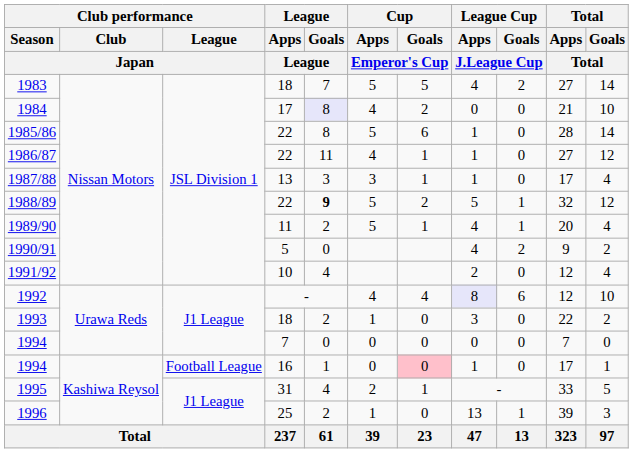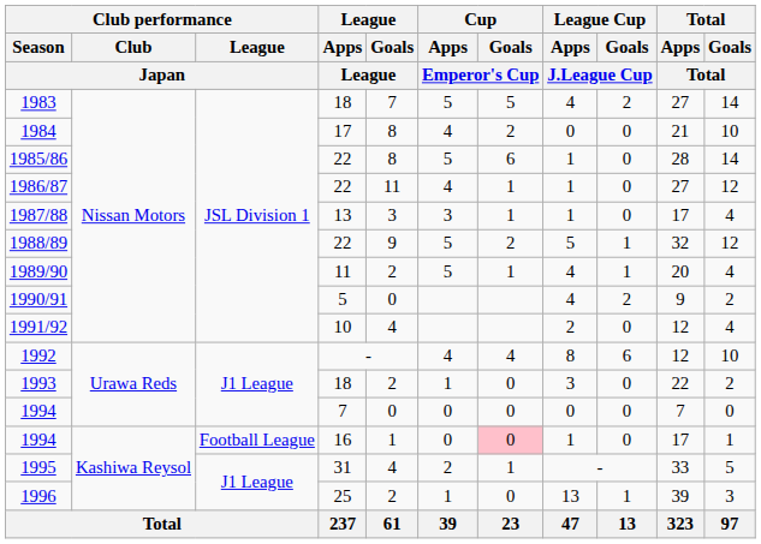1984 | League / Goals / League: lavender background -> no background
1988/89 | League / Goals / League: bold -> normal
1992 | League Cup / Apps / J.League Cup: lavender background -> no background
